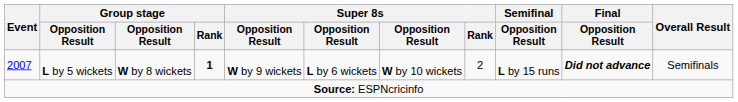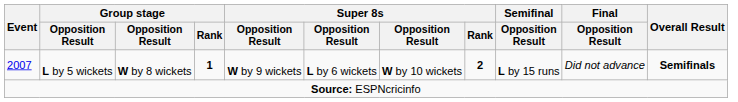2007 | Super 8s / Rank: normal -> bold
2007 | Final / Opposition Result: bold -> normal
2007 | Overall Result: normal -> bold
